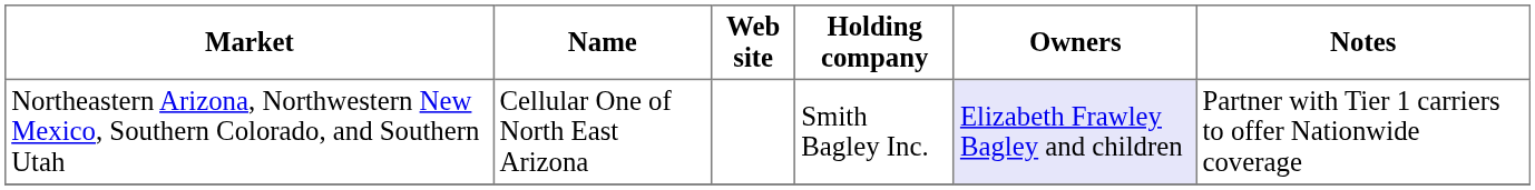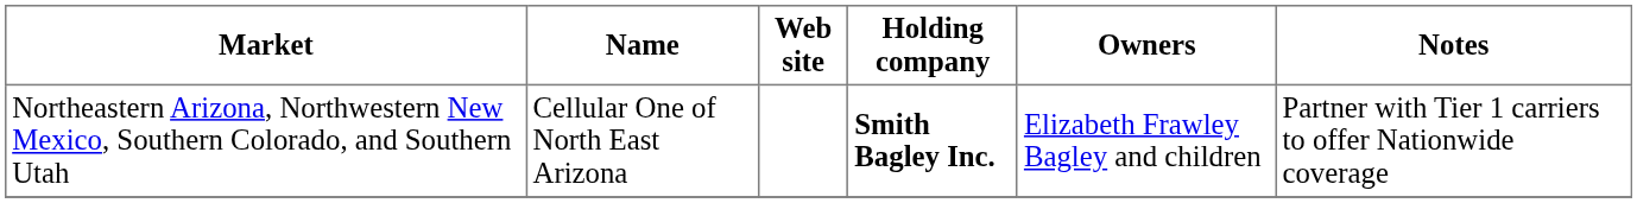row 2 | Holding company: normal -> bold
row 2 | Owners: lavender background -> no background
